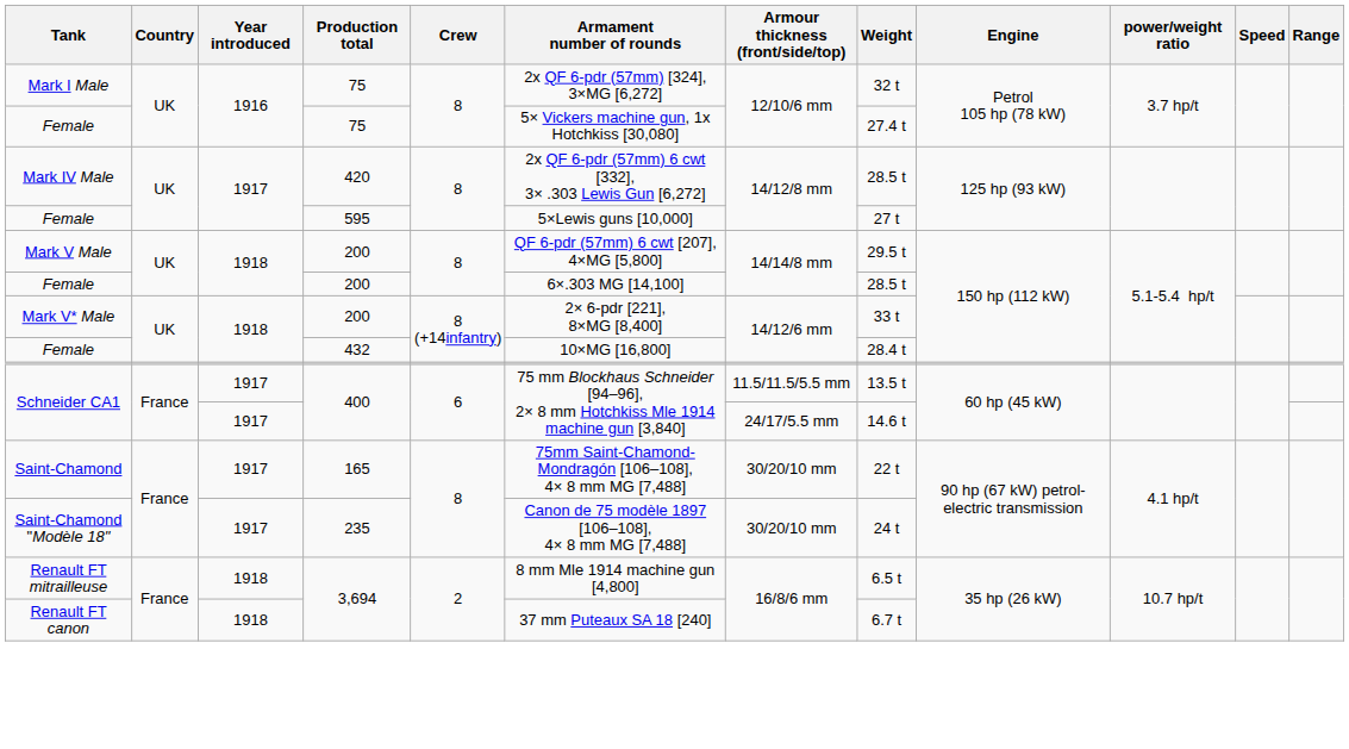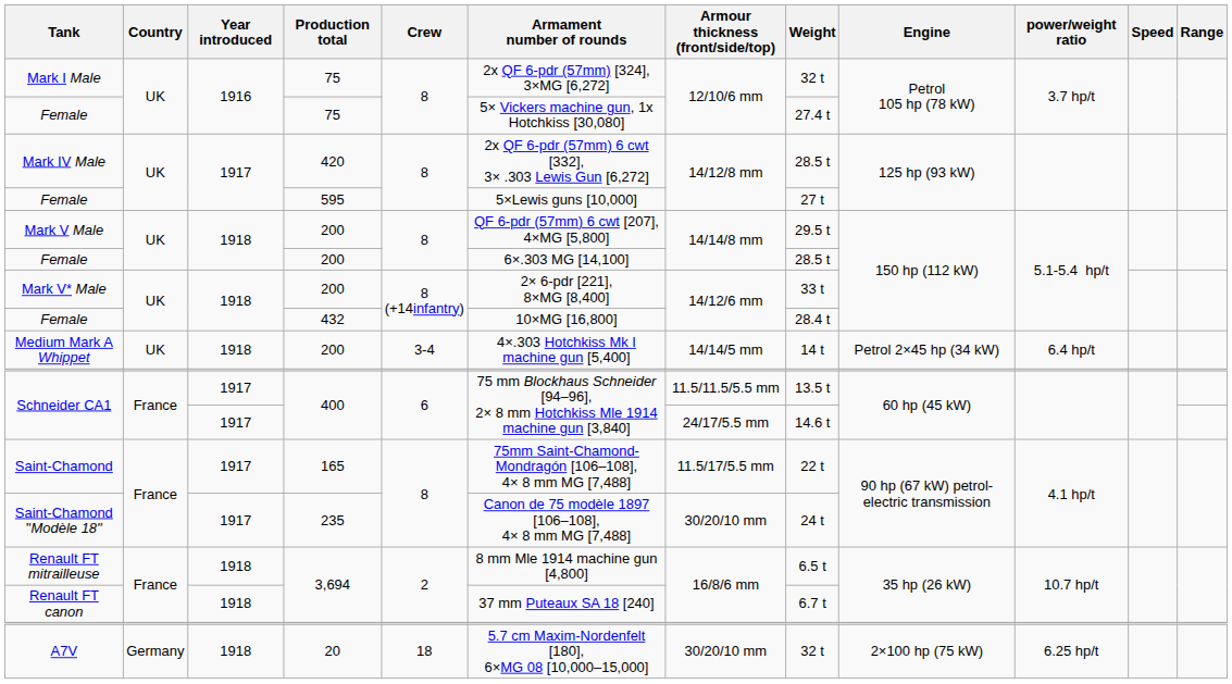+ row: Medium Mark A Whippet | UK | 1918 | 200 | 3-4 | 4×.303 Hotchkiss Mk I machine gun [5,400] | 14/14/5 mm | 14 t | Petrol 2×45 hp (34 kW) | 6.4 hp/t
Saint-Chamond | Armour thickness (front/side/top): 30/20/10 mm -> 11.5/17/5.5 mm
+ row: A7V | Germany | 1918 | 20 | 18 | 5.7 cm Maxim-Nordenfelt [180], 6×MG 08 [10,000–15,000] | 30/20/10 mm | 32 t | 2×100 hp (75 kW) | 6.25 hp/t
